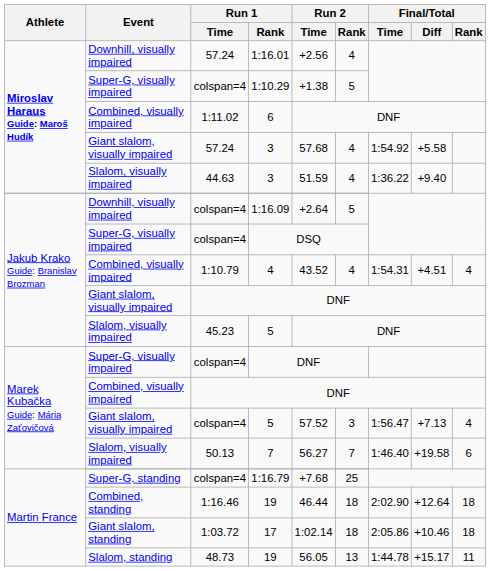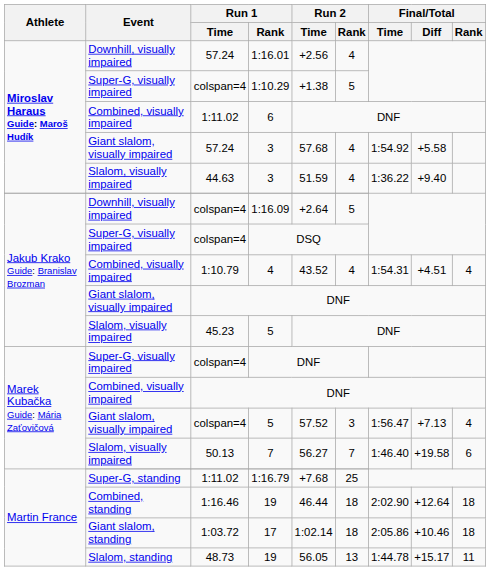1:16.79 | Run 1 / Time: colspan=4 -> 1:11.02
